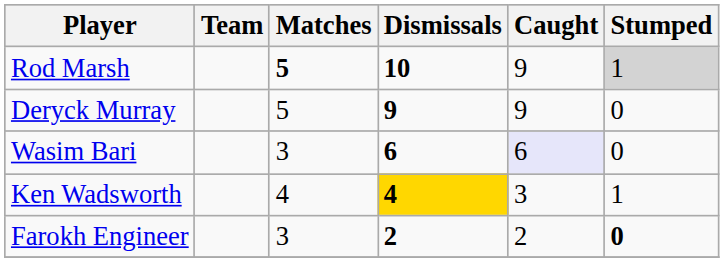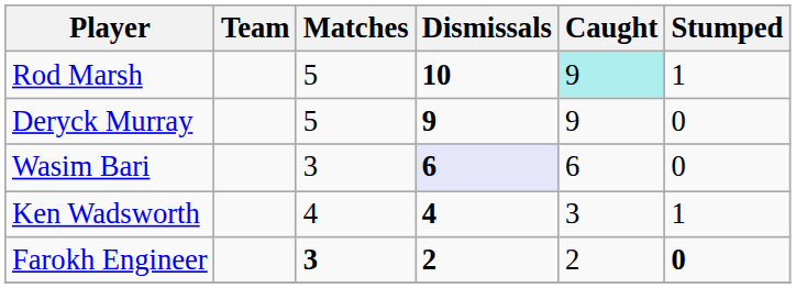Rod Marsh | Matches: bold -> normal
Rod Marsh | Caught: no background -> paleturquoise background
Rod Marsh | Stumped: lightgrey background -> no background
Wasim Bari | Dismissals: no background -> lavender background
Wasim Bari | Caught: lavender background -> no background
Ken Wadsworth | Dismissals: gold background -> no background
Farokh Engineer | Matches: normal -> bold
